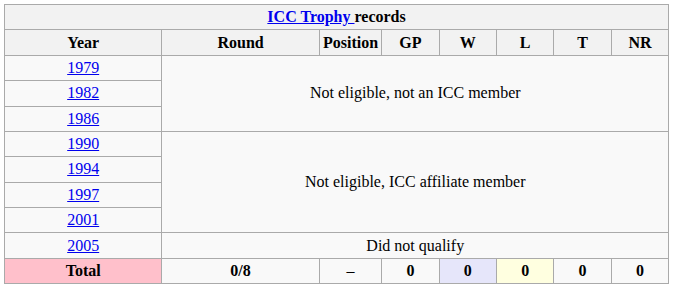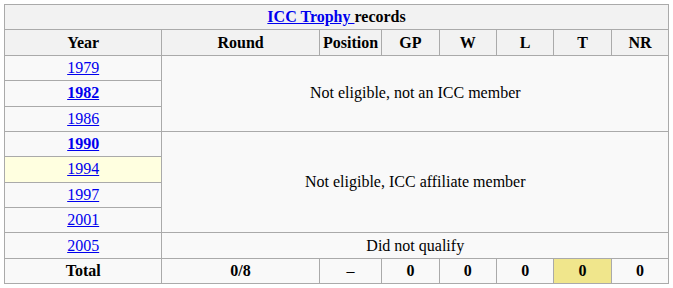1982 | Year: normal -> bold
1990 | Year: normal -> bold
1994 | Year: no background -> lightyellow background
Total | Year: pink background -> no background
Total | W: lavender background -> no background
Total | L: lightyellow background -> no background
Total | T: no background -> khaki background
